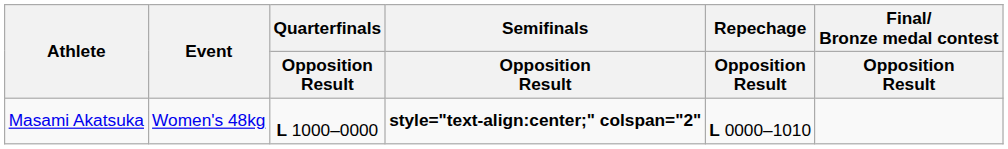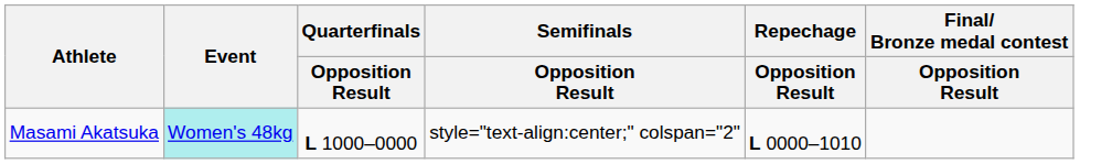Masami Akatsuka | Event: no background -> paleturquoise background
Masami Akatsuka | Semifinals / Opposition Result: bold -> normal
